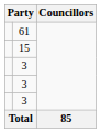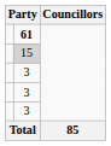61 | column 2: normal -> bold
15 | column 2: no background -> lightgrey background
